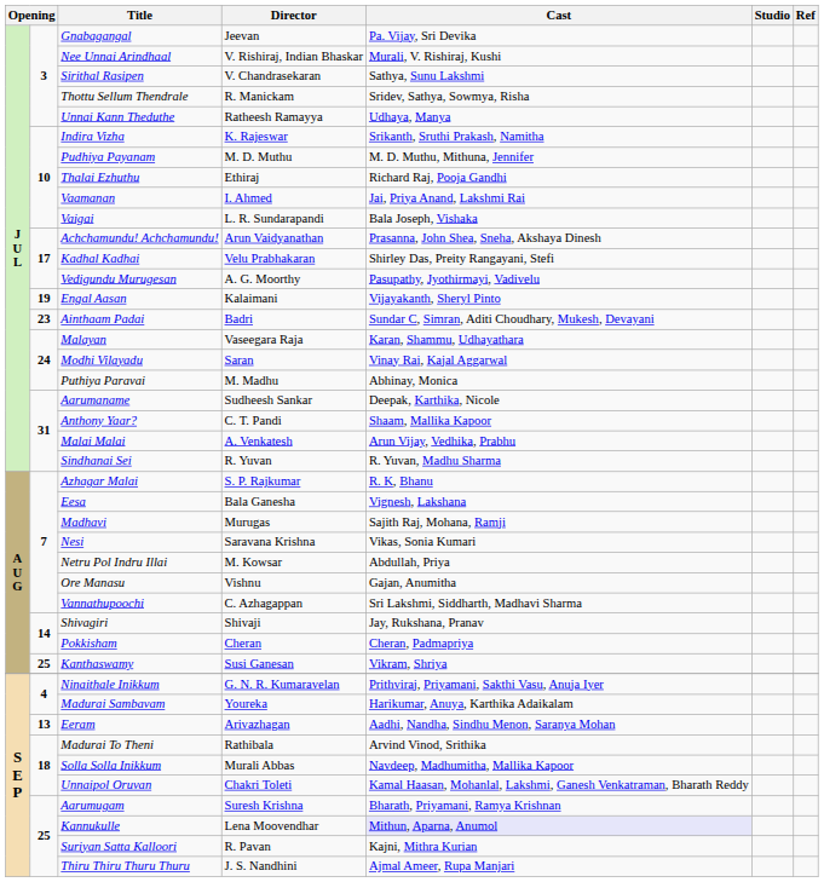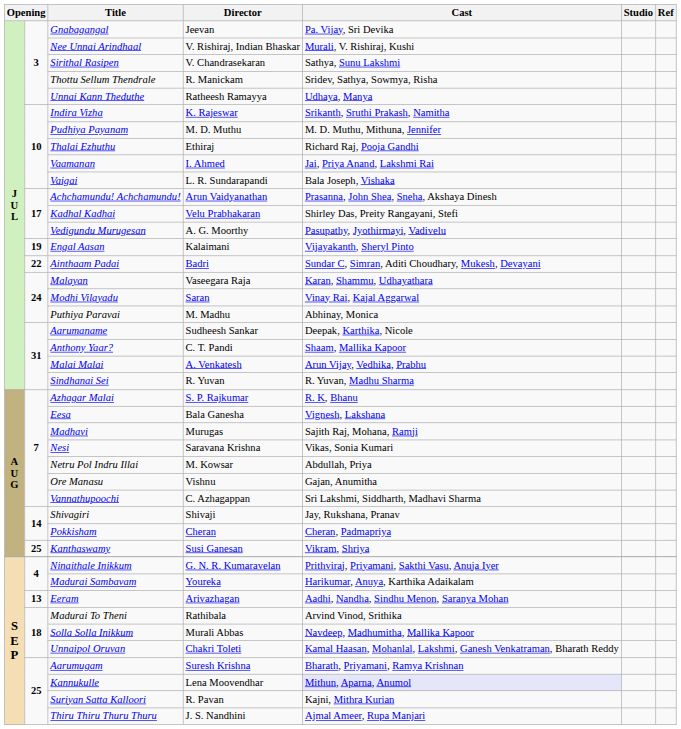Ainthaam Padai | column 2: 23 -> 22
